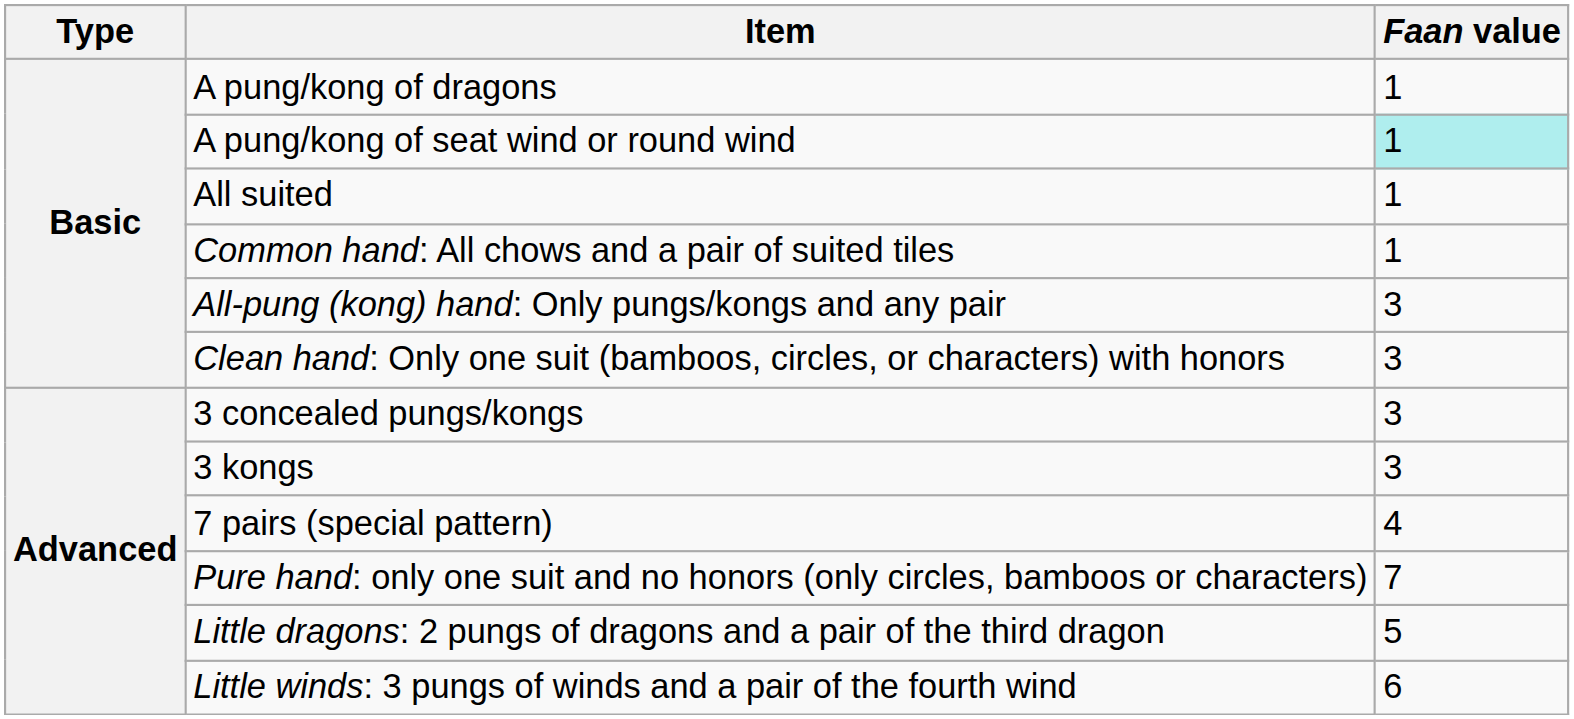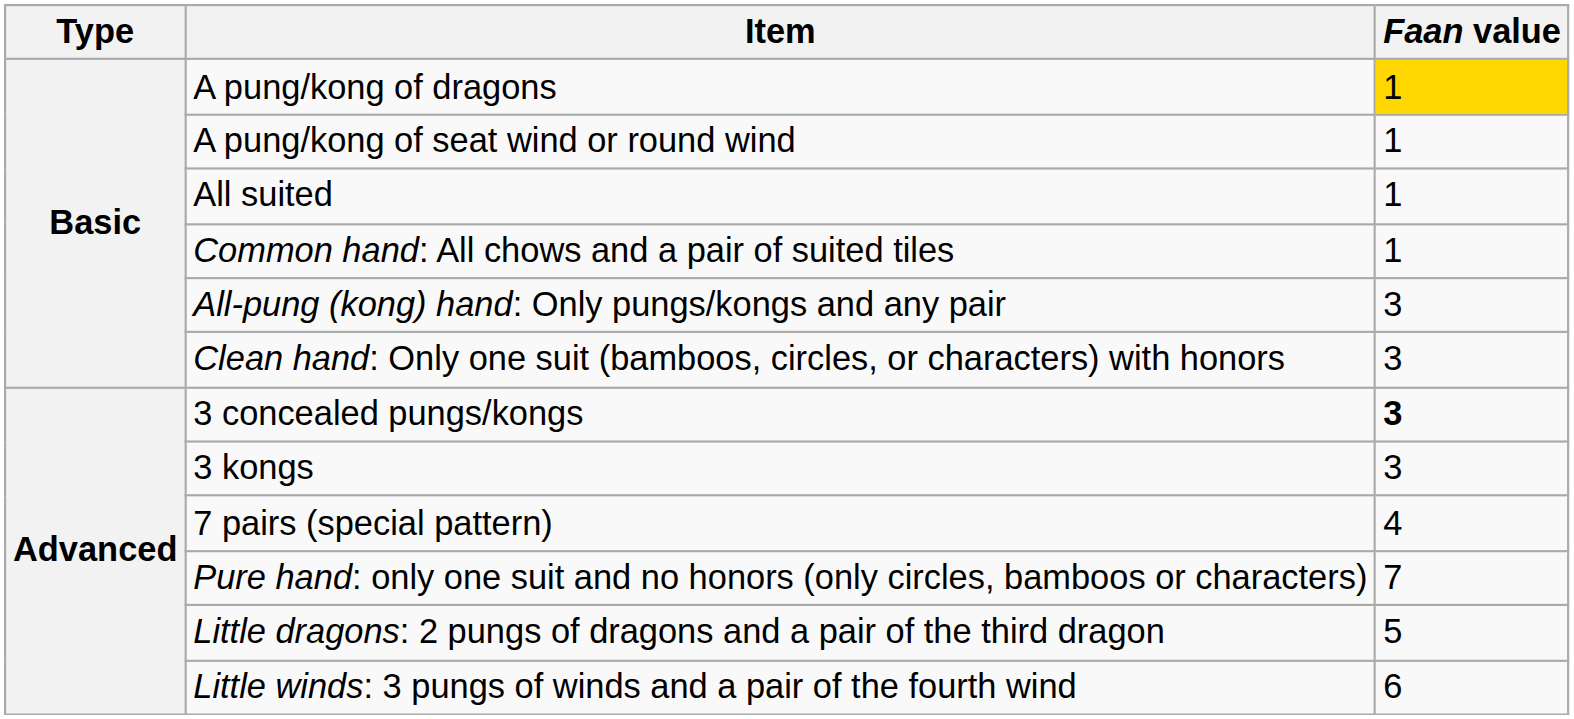A pung/kong of dragons | Faan value: no background -> gold background
A pung/kong of seat wind or round wind | Faan value: paleturquoise background -> no background
3 concealed pungs/kongs | Faan value: normal -> bold
